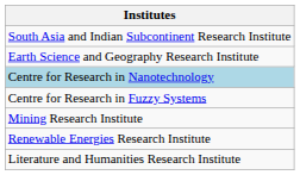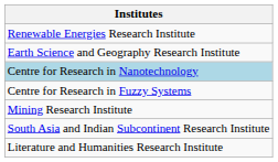row 2 | column 1: South Asia and Indian Subcontinent Research Institute -> Renewable Energies Research Institute
row 7 | column 1: Renewable Energies Research Institute -> South Asia and Indian Subcontinent Research Institute
